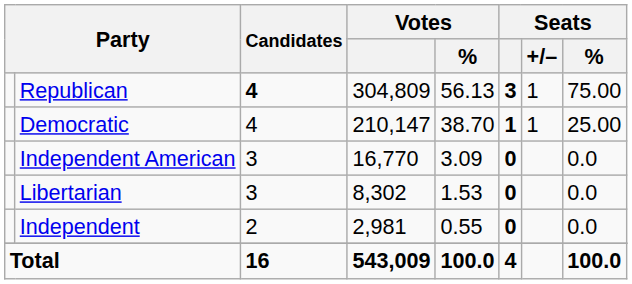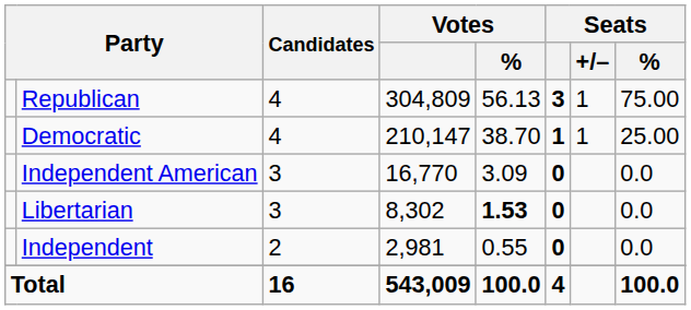Republican | Candidates: bold -> normal
Libertarian | Votes / %: normal -> bold
